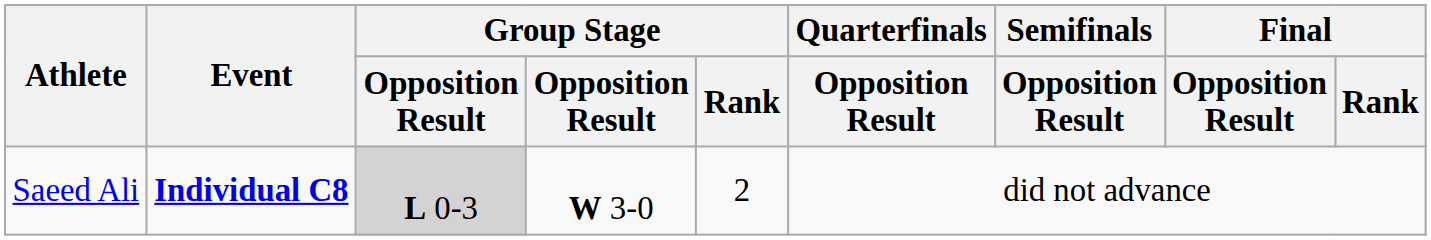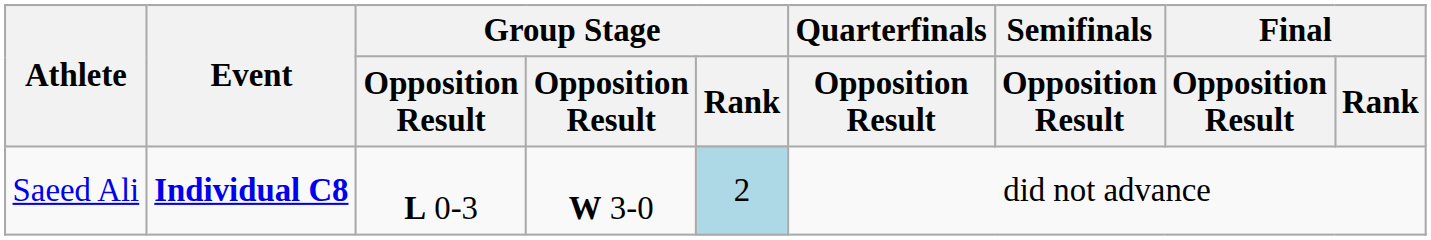Saeed Ali | column 3: lightgrey background -> no background
Saeed Ali | Group Stage / Rank: no background -> lightblue background
